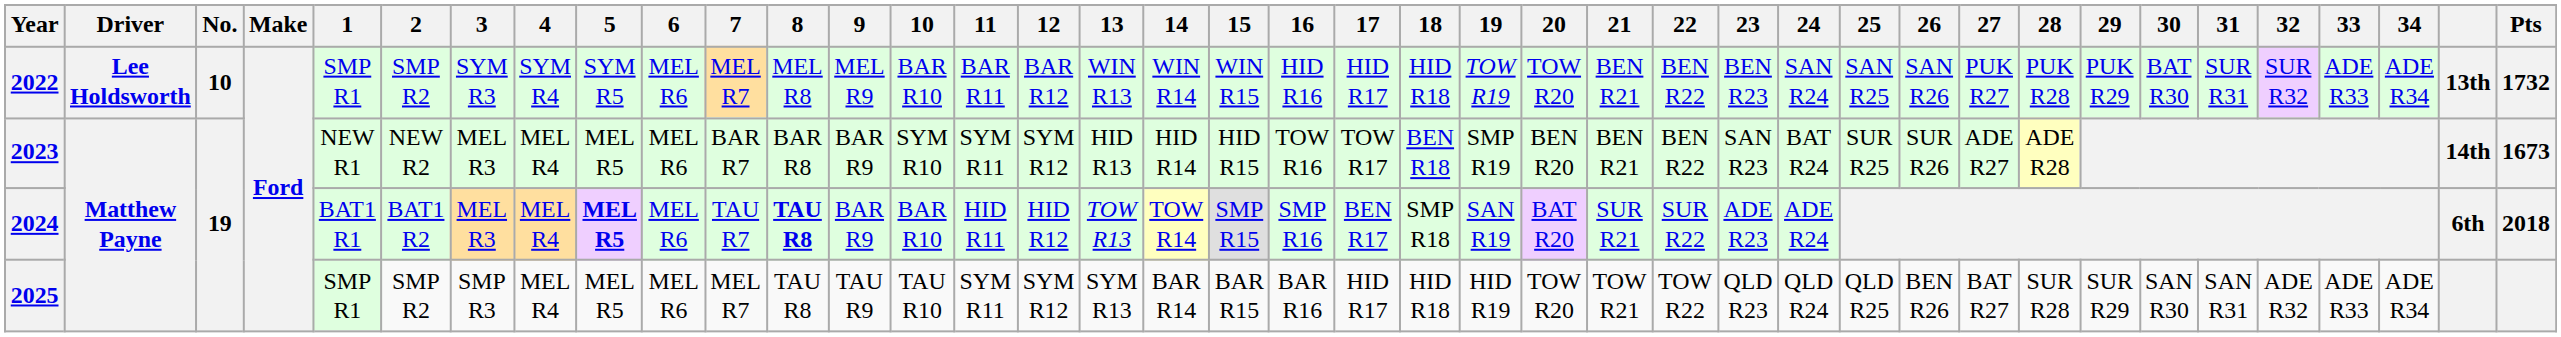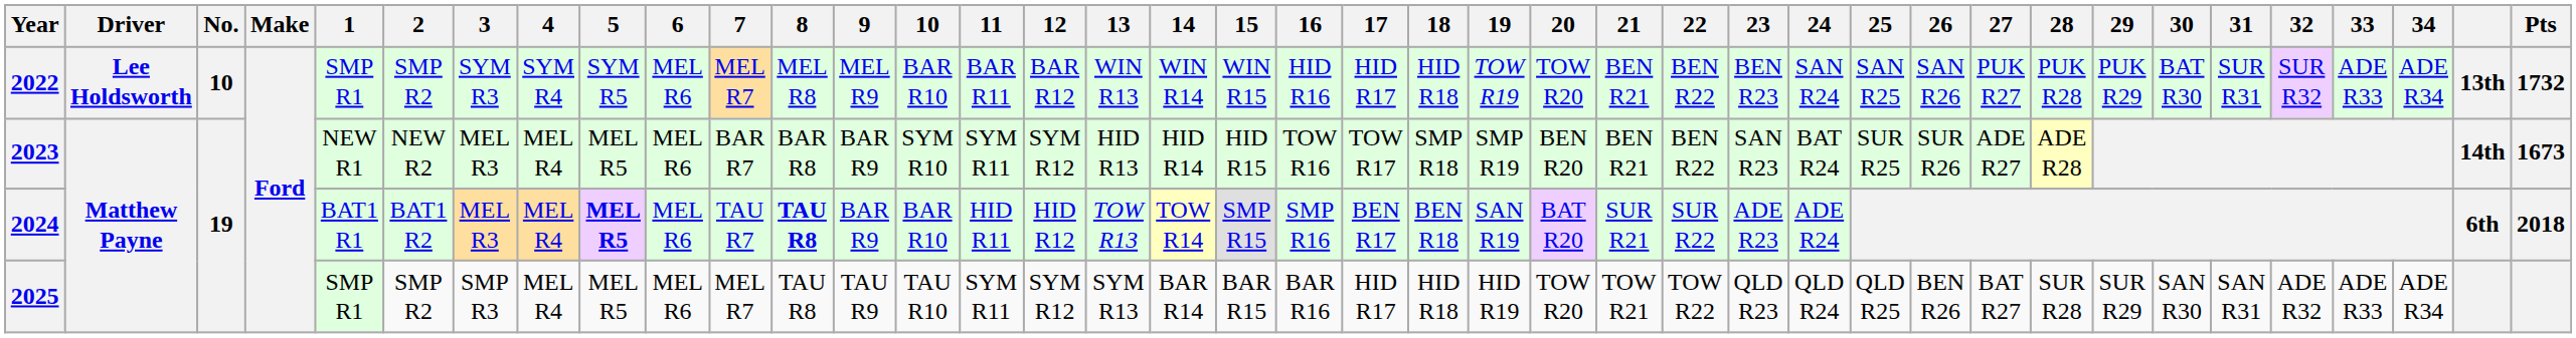2023 | 18: BEN R18 -> SMP R18
2024 | 18: SMP R18 -> BEN R18
